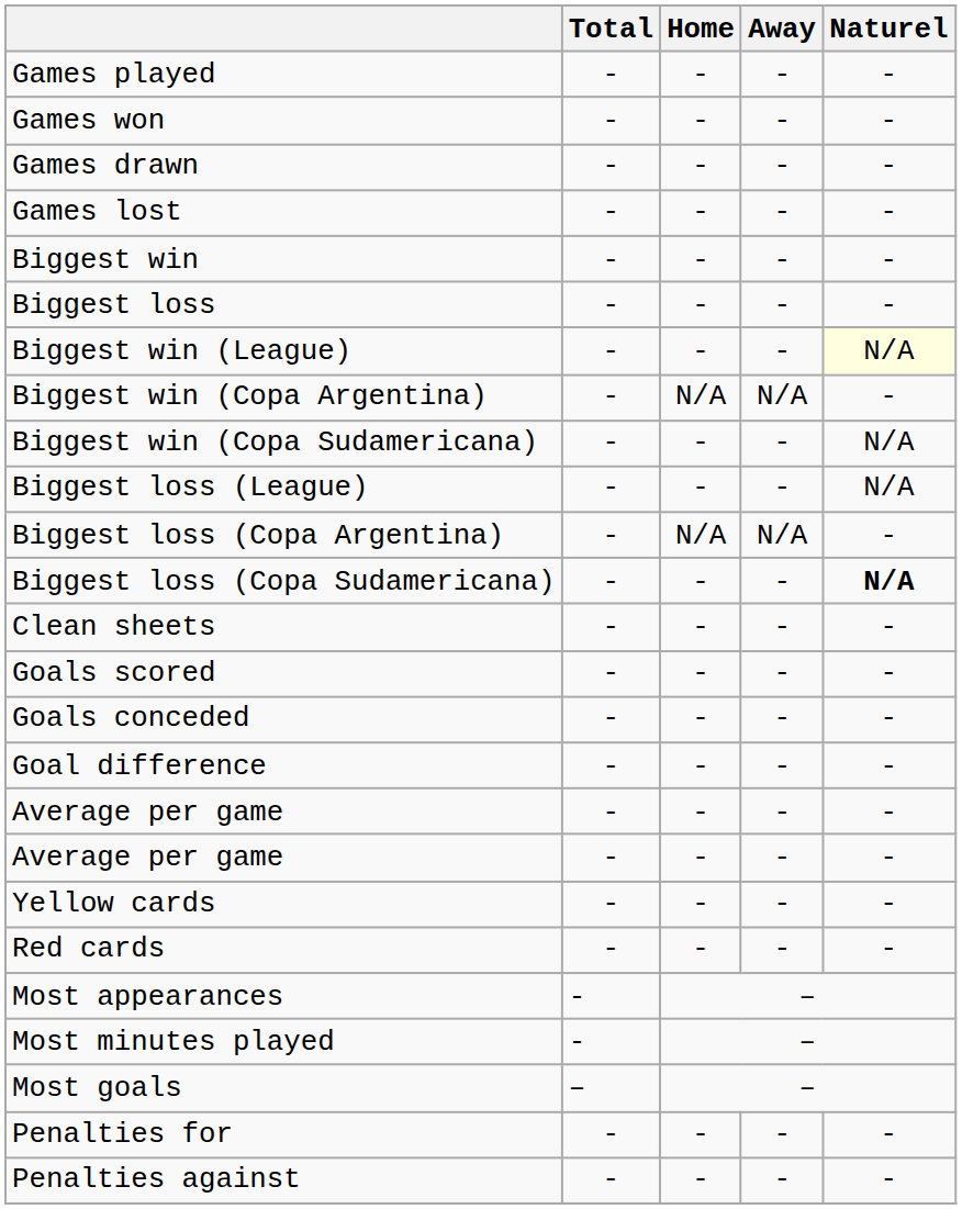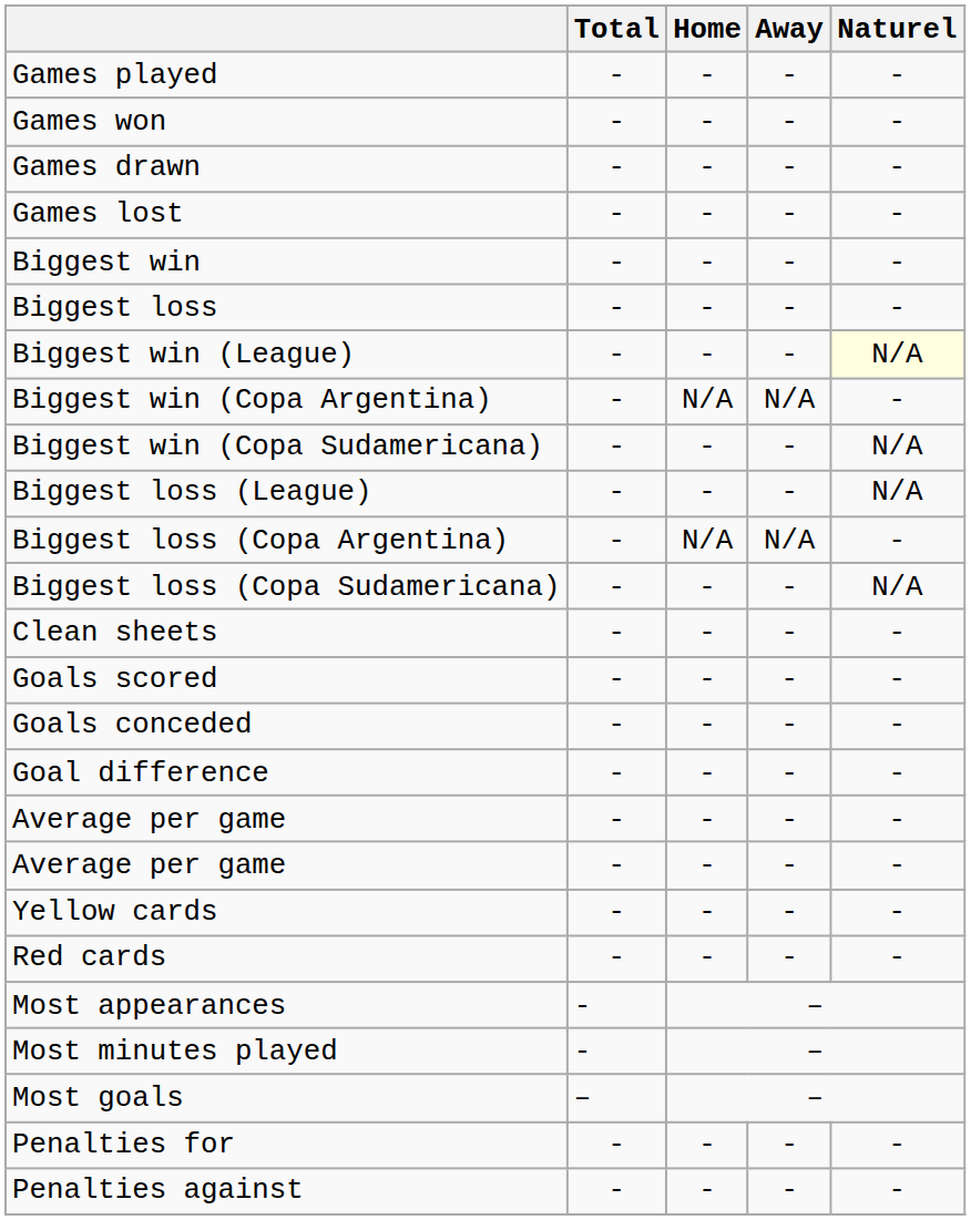Biggest loss (Copa Sudamericana) | Naturel: bold -> normal
